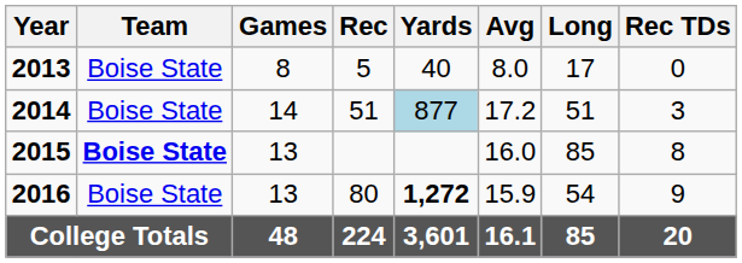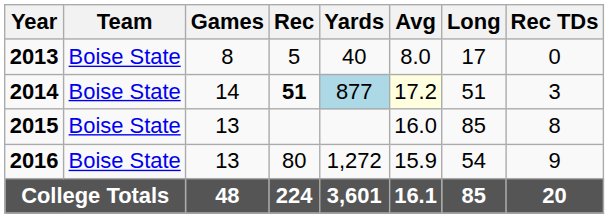2014 | Rec: normal -> bold
2014 | Avg: no background -> lightyellow background
2015 | Team: bold -> normal
2016 | Yards: bold -> normal
